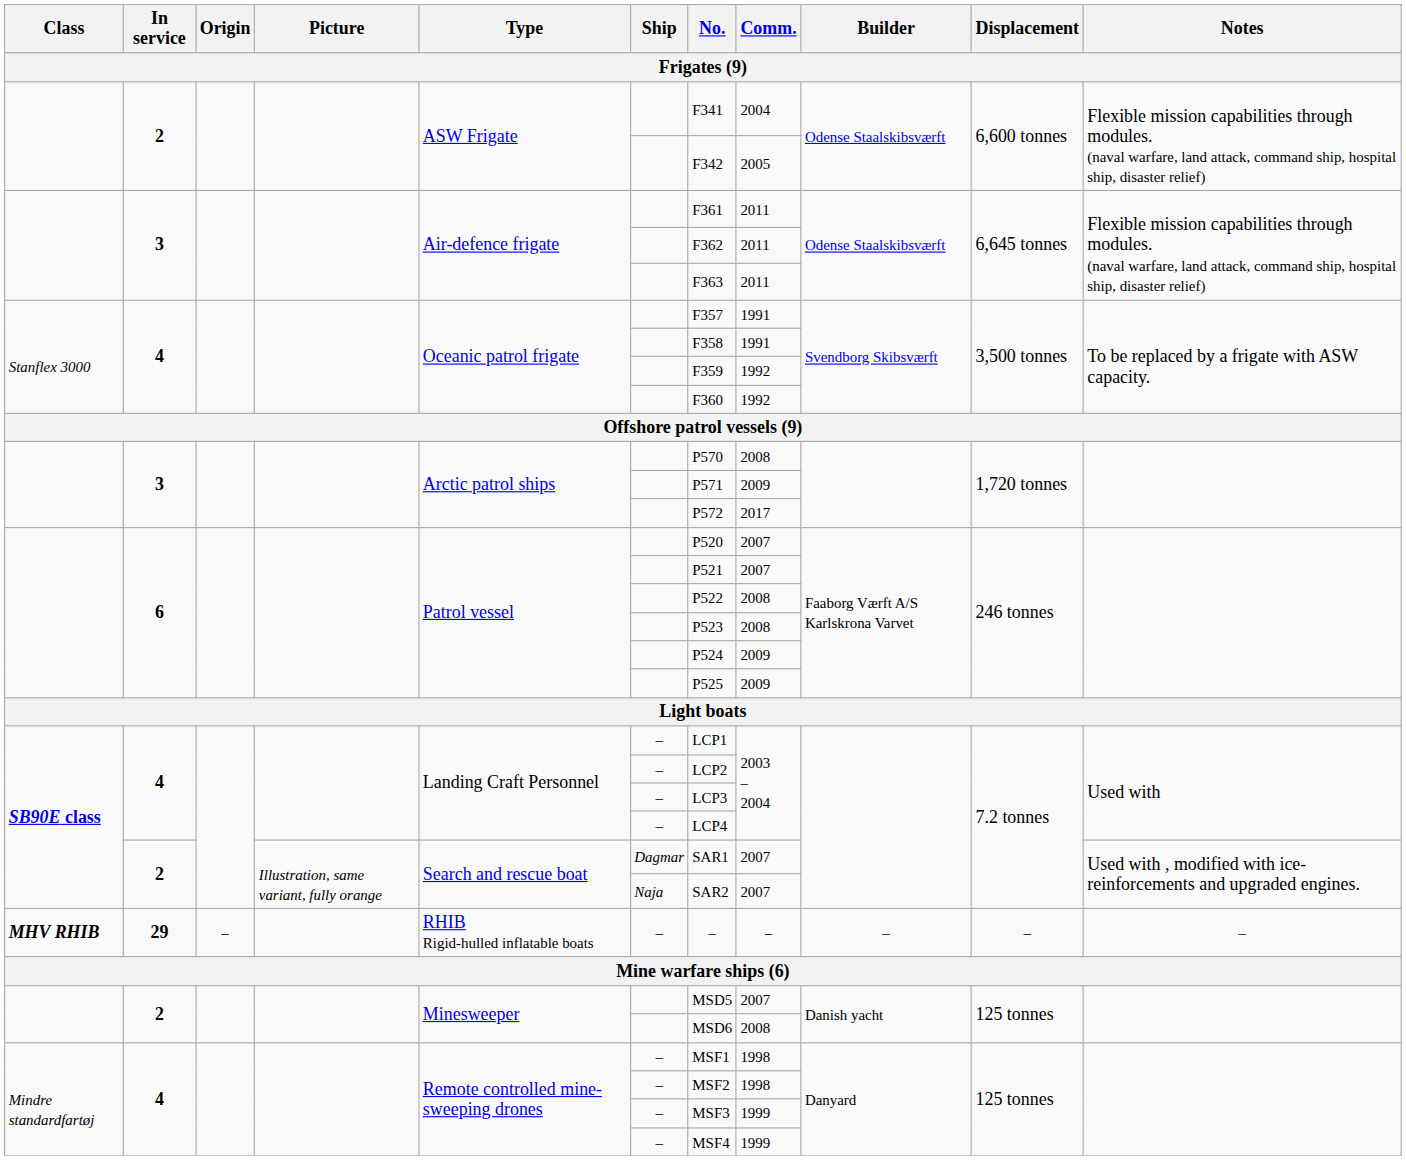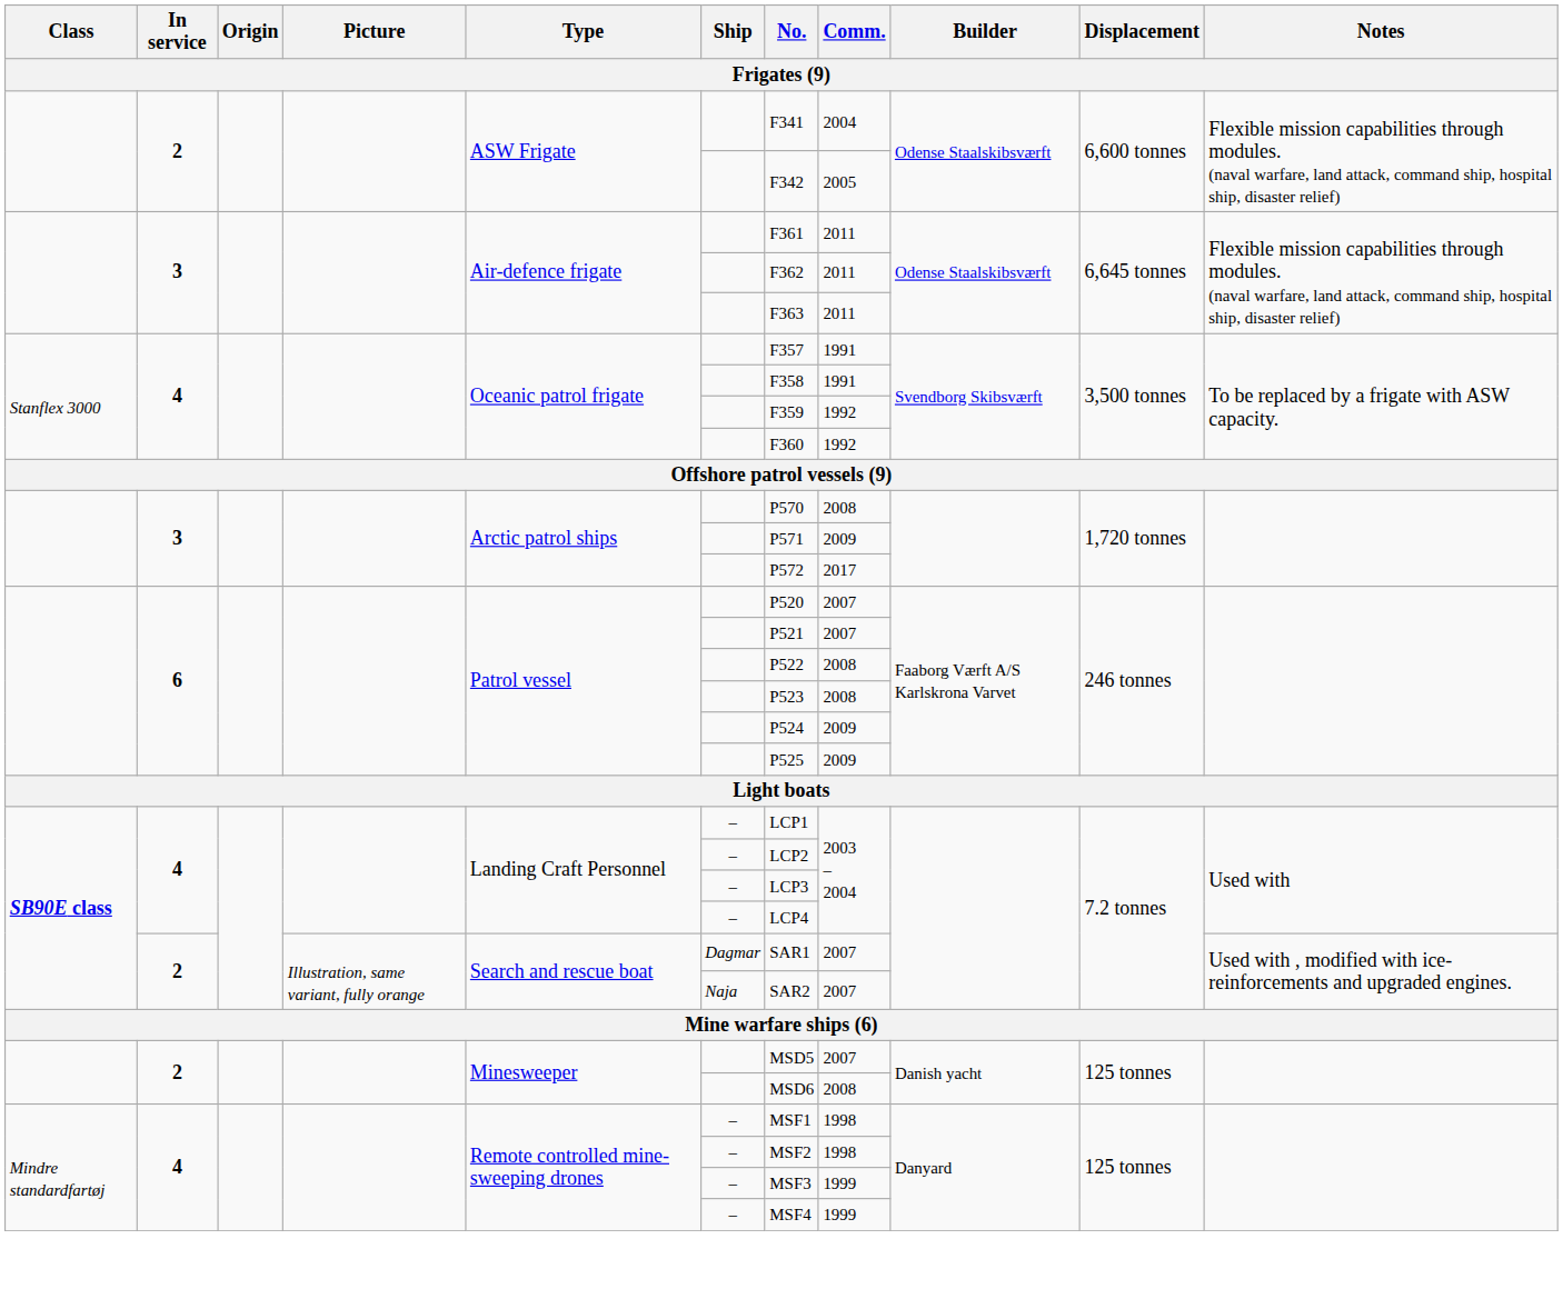- row: MHV RHIB | 29 | – | RHIB Rigid-hulled inflatable boats | – | – | – | – | – | –
